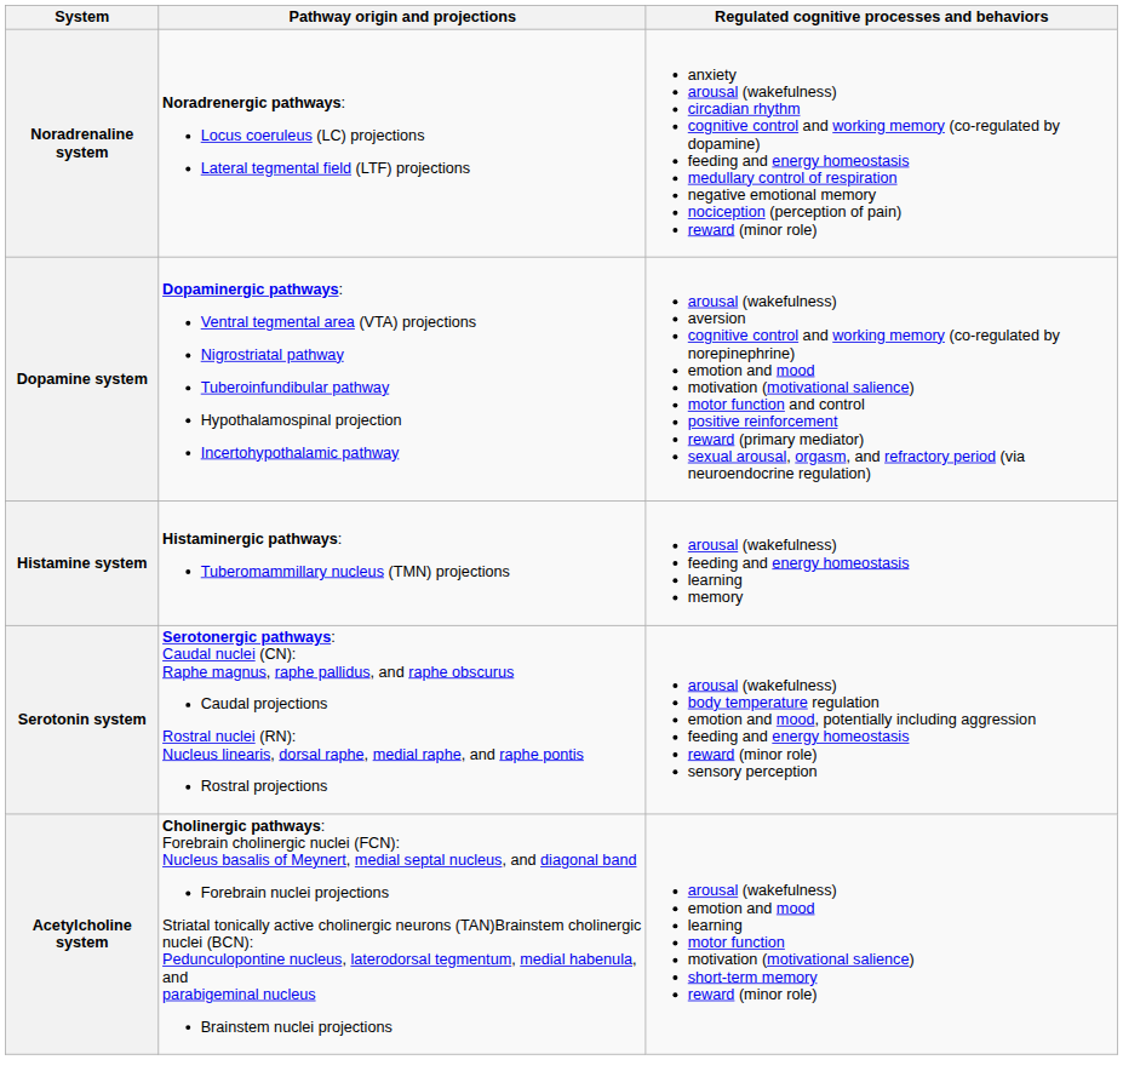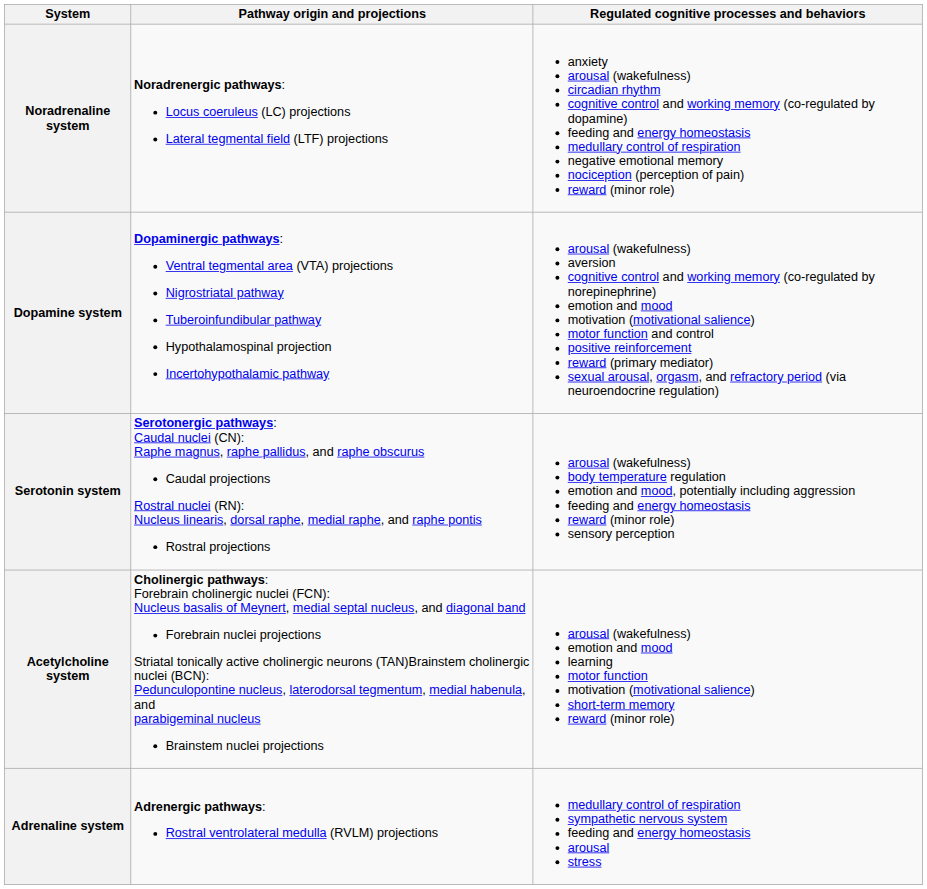- row: Histamine system | Histaminergic pathways: Tuberomammillary nucleus (TMN) projections | arousal (wakefulness) feeding and energy homeostasis learning memory
+ row: Adrenaline system | Adrenergic pathways: Rostral ventrolateral medulla (RVLM) projections | medullary control of respiration sympathetic nervous system feeding and energy homeostasis arousal stress
